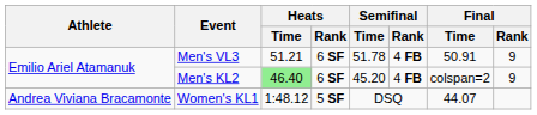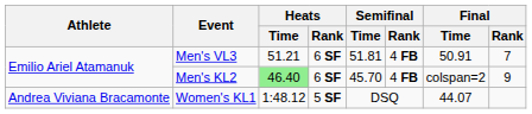Men's VL3 | Semifinal / Time: 51.78 -> 51.81
Men's VL3 | Final / Rank: 9 -> 7
Men's KL2 | Semifinal / Time: 45.20 -> 45.70
